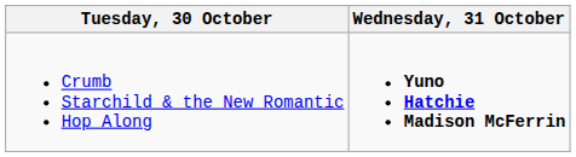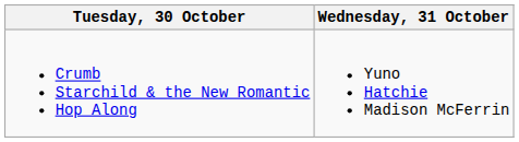Crumb Starchild & the New Romantic Hop Along | Wednesday, 31 October: bold -> normal
